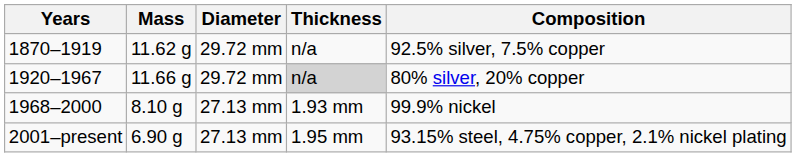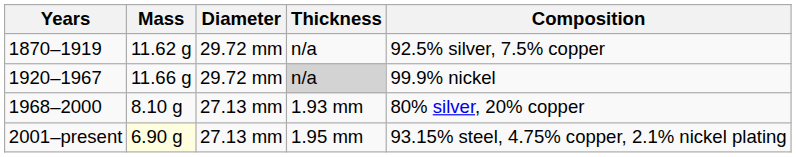1920–1967 | Composition: 80% silver, 20% copper -> 99.9% nickel
1968–2000 | Composition: 99.9% nickel -> 80% silver, 20% copper
2001–present | Mass: no background -> lightyellow background
